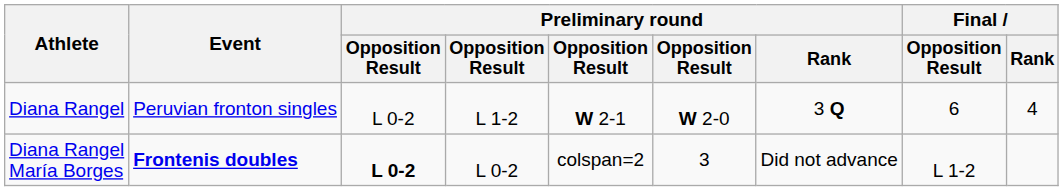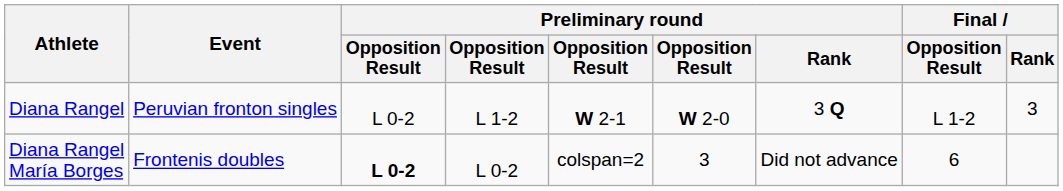Diana Rangel | Final / Opposition Result: 6 -> L 1-2
Diana Rangel | Final / Rank: 4 -> 3
Diana Rangel María Borges | Event: bold -> normal
Diana Rangel María Borges | Final / Opposition Result: L 1-2 -> 6
